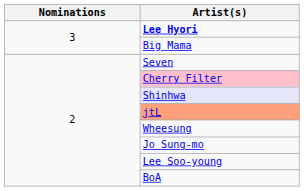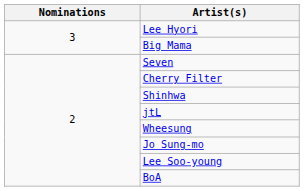Lee Hyori | Artist(s): bold -> normal
Cherry Filter | Artist(s): pink background -> no background
Shinhwa | Artist(s): lavender background -> no background
jtL | Artist(s): lightsalmon background -> no background
